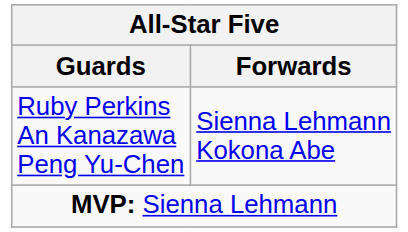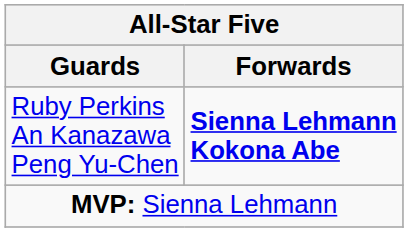Ruby Perkins An Kanazawa Peng Yu-Chen | Forwards: normal -> bold
